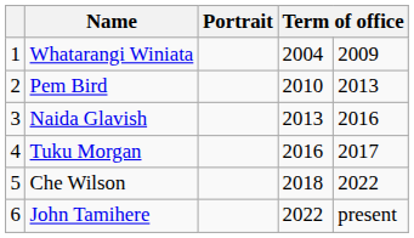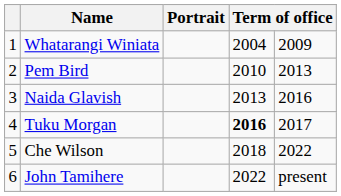Tuku Morgan | column 4: normal -> bold
